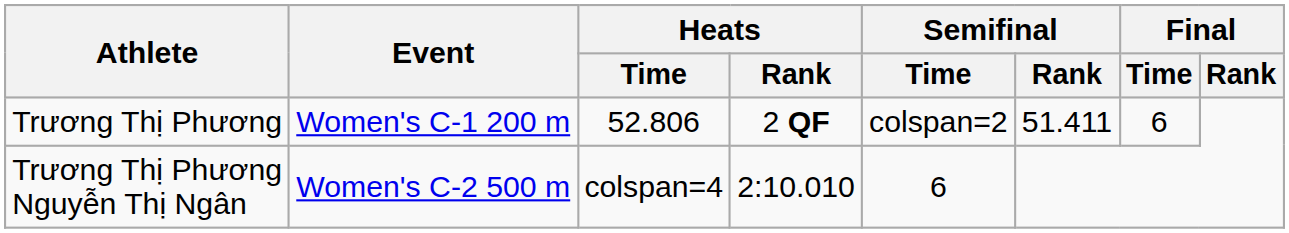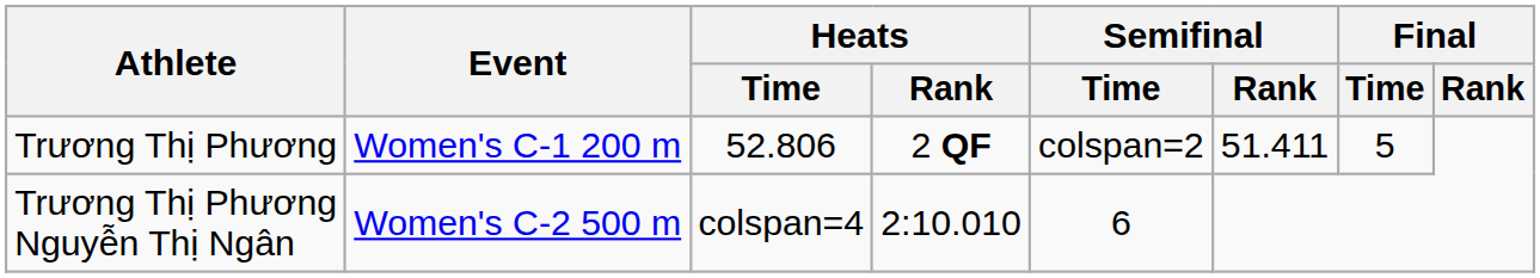Trương Thị Phương | Final / Time: 6 -> 5
